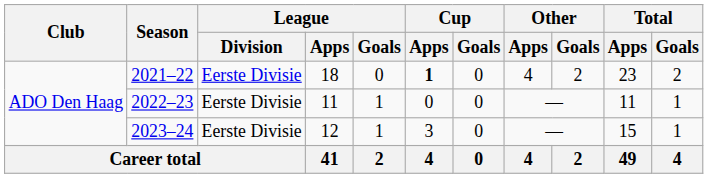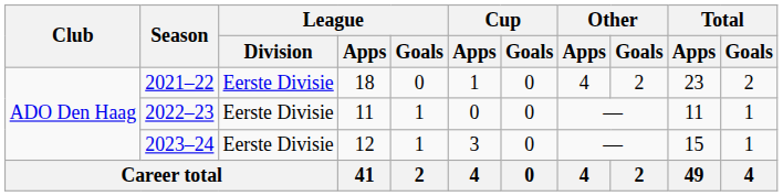2021–22 | Cup / Apps: bold -> normal
